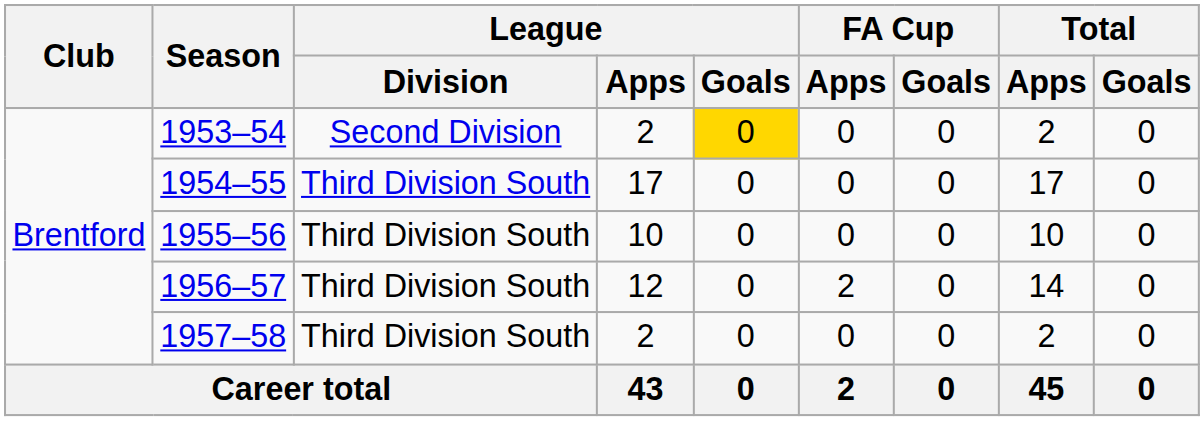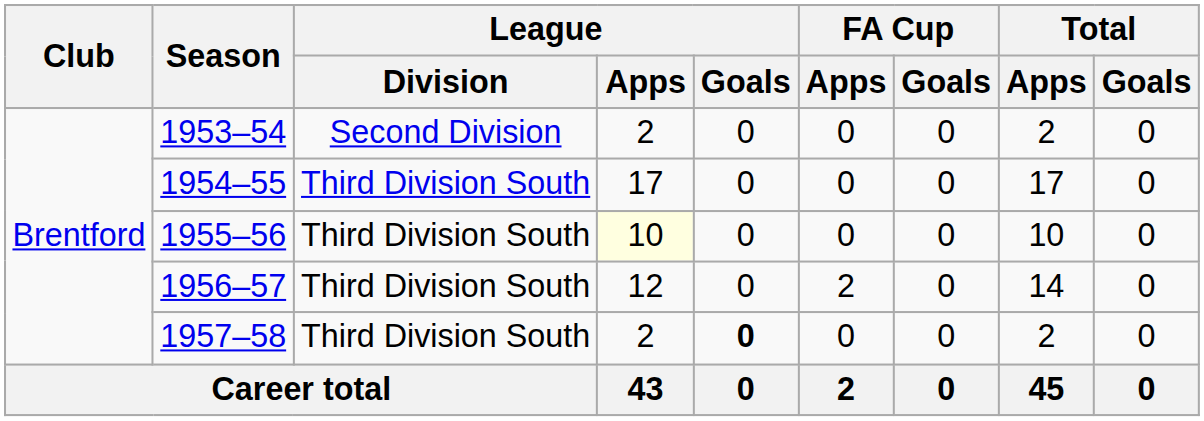1953–54 | League / Goals: gold background -> no background
1955–56 | League / Apps: no background -> lightyellow background
1957–58 | League / Goals: normal -> bold
